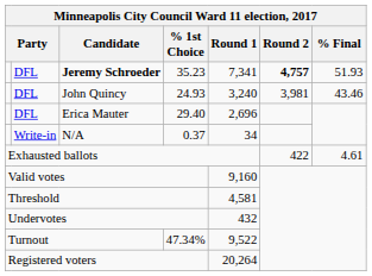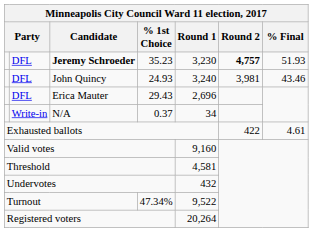Jeremy Schroeder | Round 1: 7,341 -> 3,230
Erica Mauter | % 1st Choice: 29.40 -> 29.43
